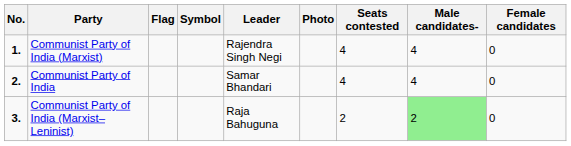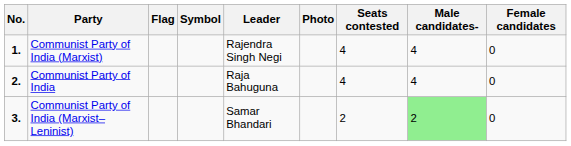Communist Party of India | Leader: Samar Bhandari -> Raja Bahuguna
Communist Party of India (Marxist–Leninist) | Leader: Raja Bahuguna -> Samar Bhandari
